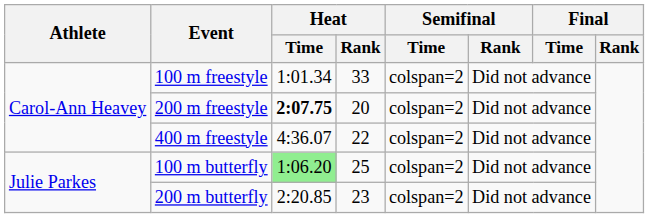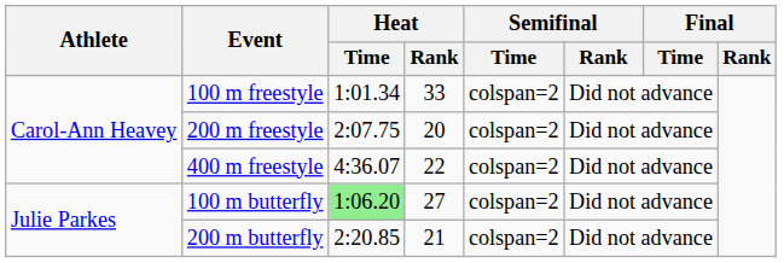200 m freestyle | Heat / Time: bold -> normal
100 m butterfly | Heat / Rank: 25 -> 27
200 m butterfly | Heat / Rank: 23 -> 21
